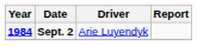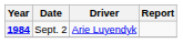1984 | Date: bold -> normal
